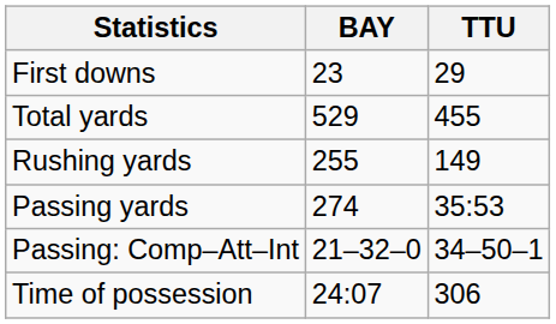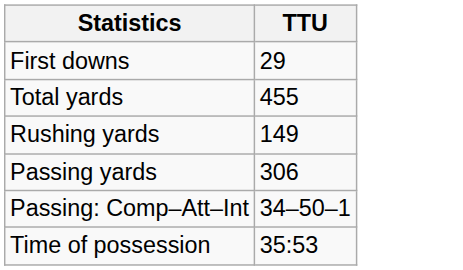- column: BAY | 23 | 529 | 255 | 274 | 21–32–0 | 24:07
Passing yards | TTU: 35:53 -> 306
Time of possession | TTU: 306 -> 35:53
